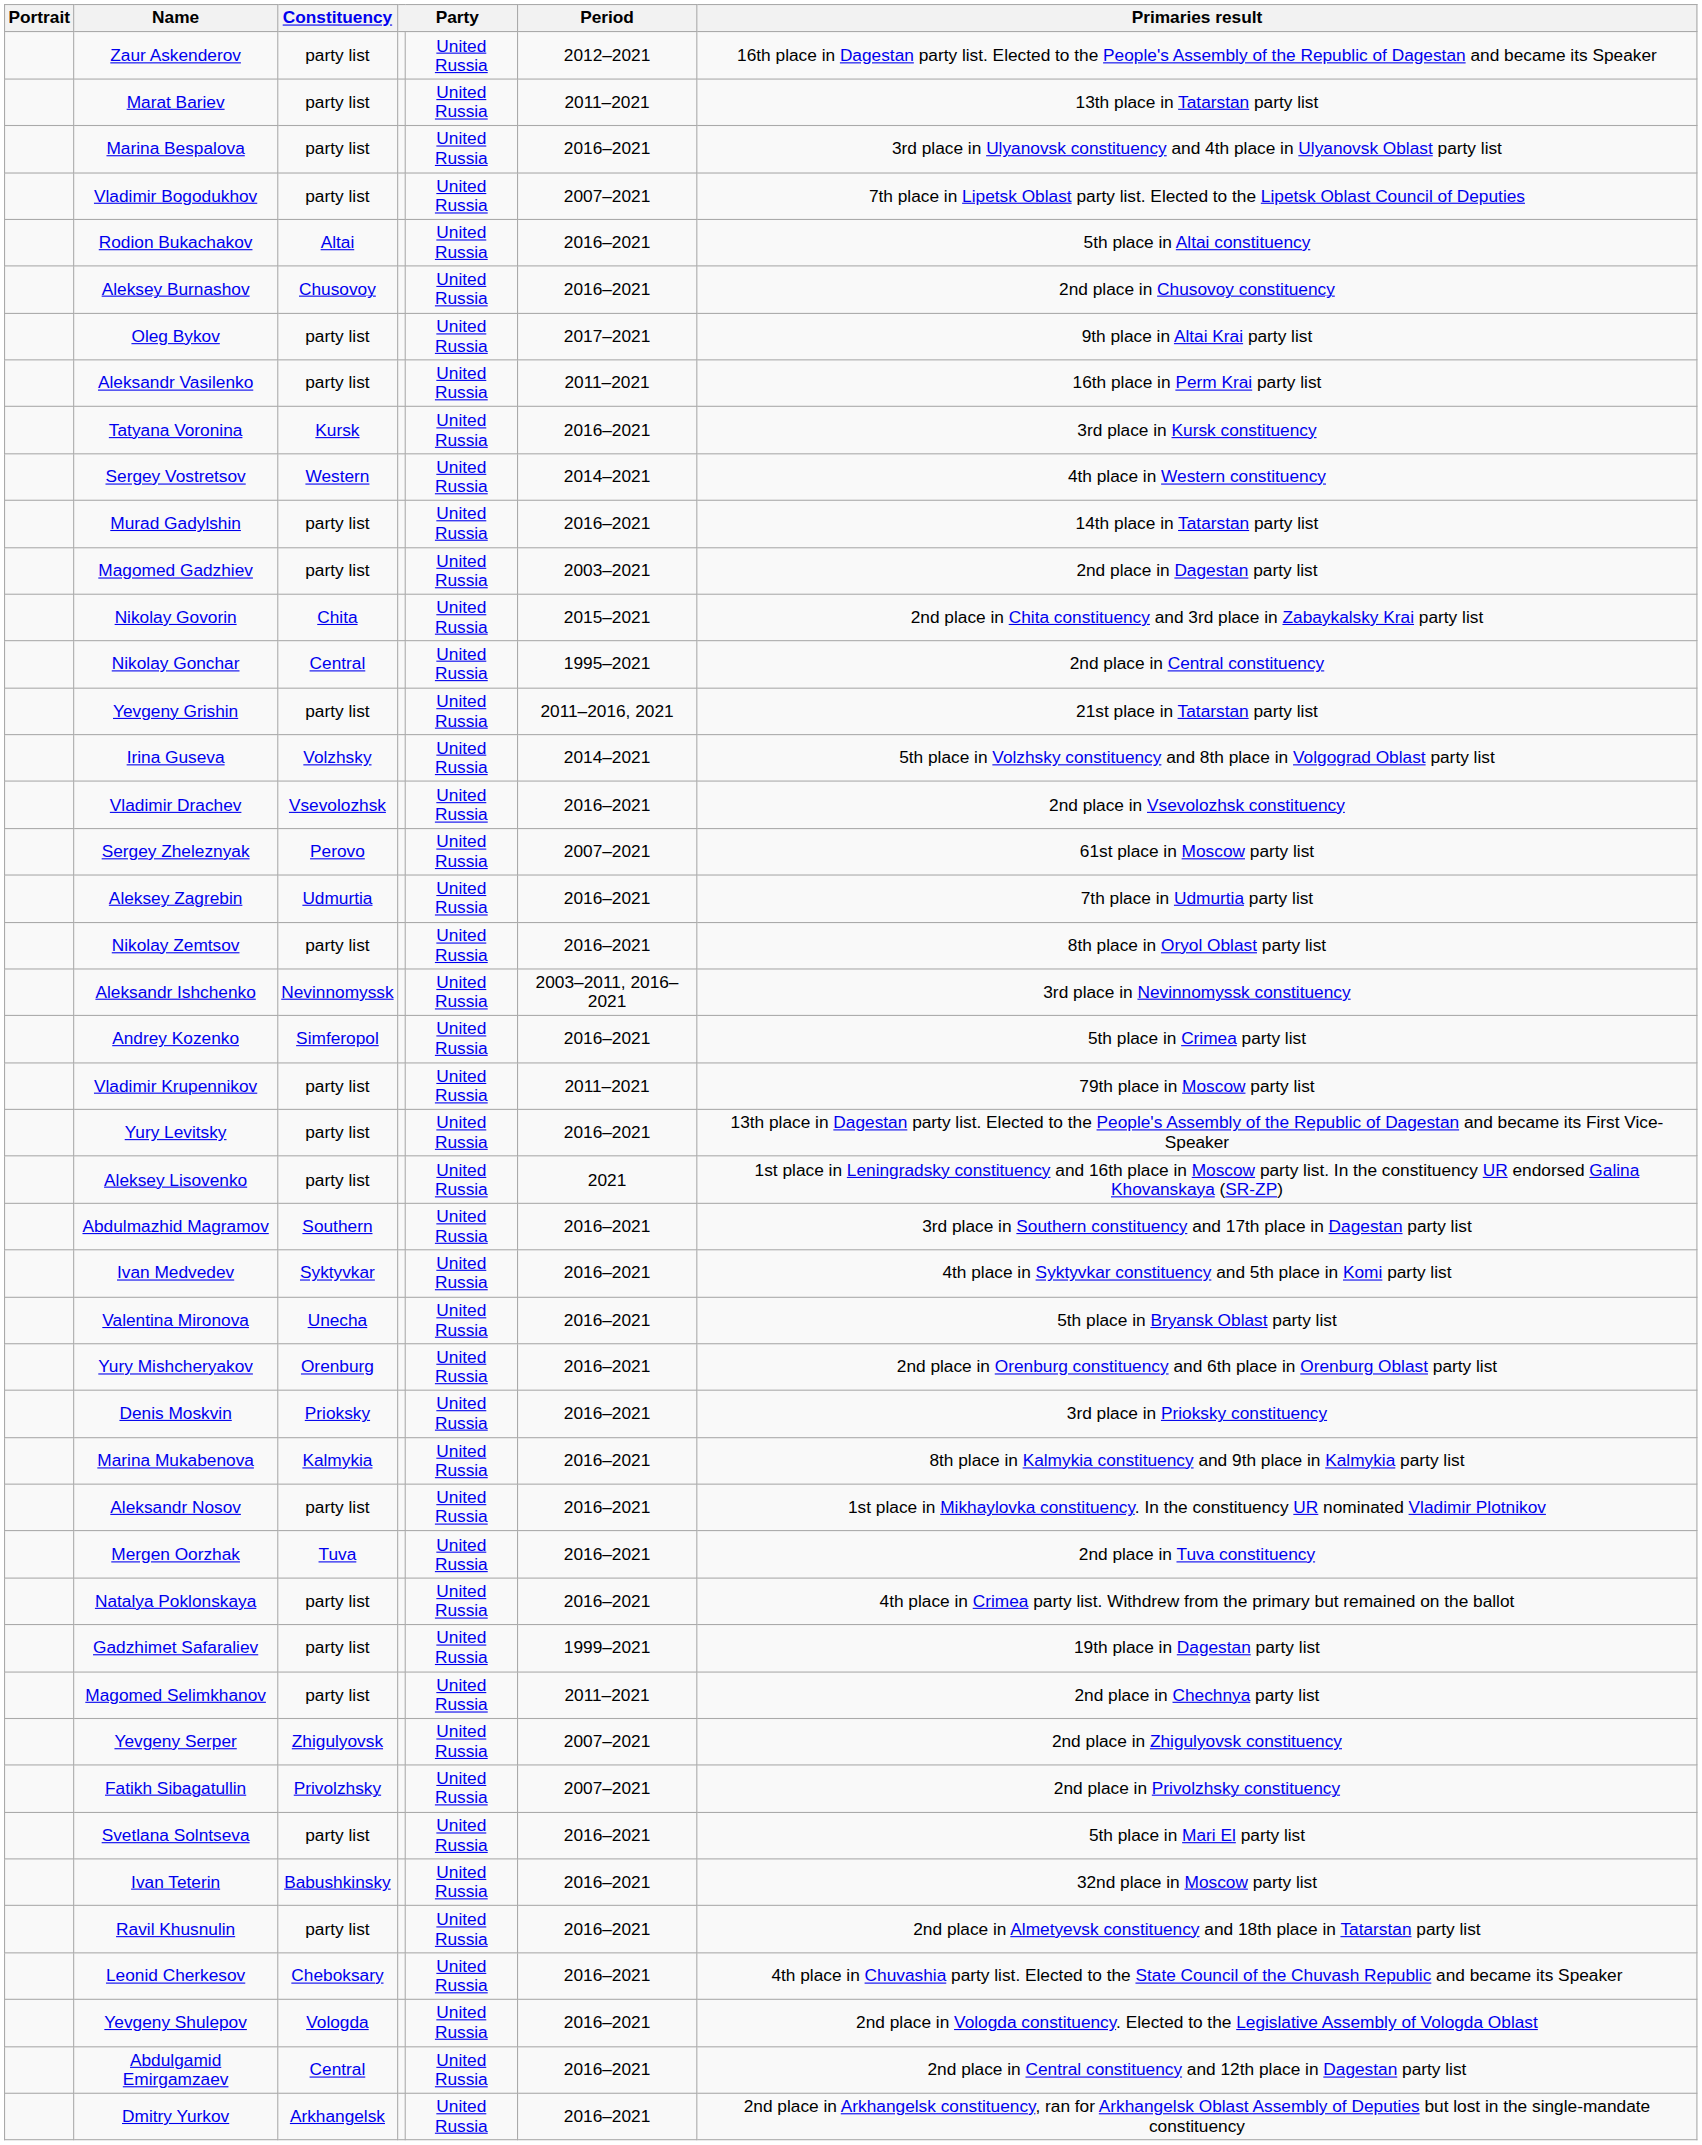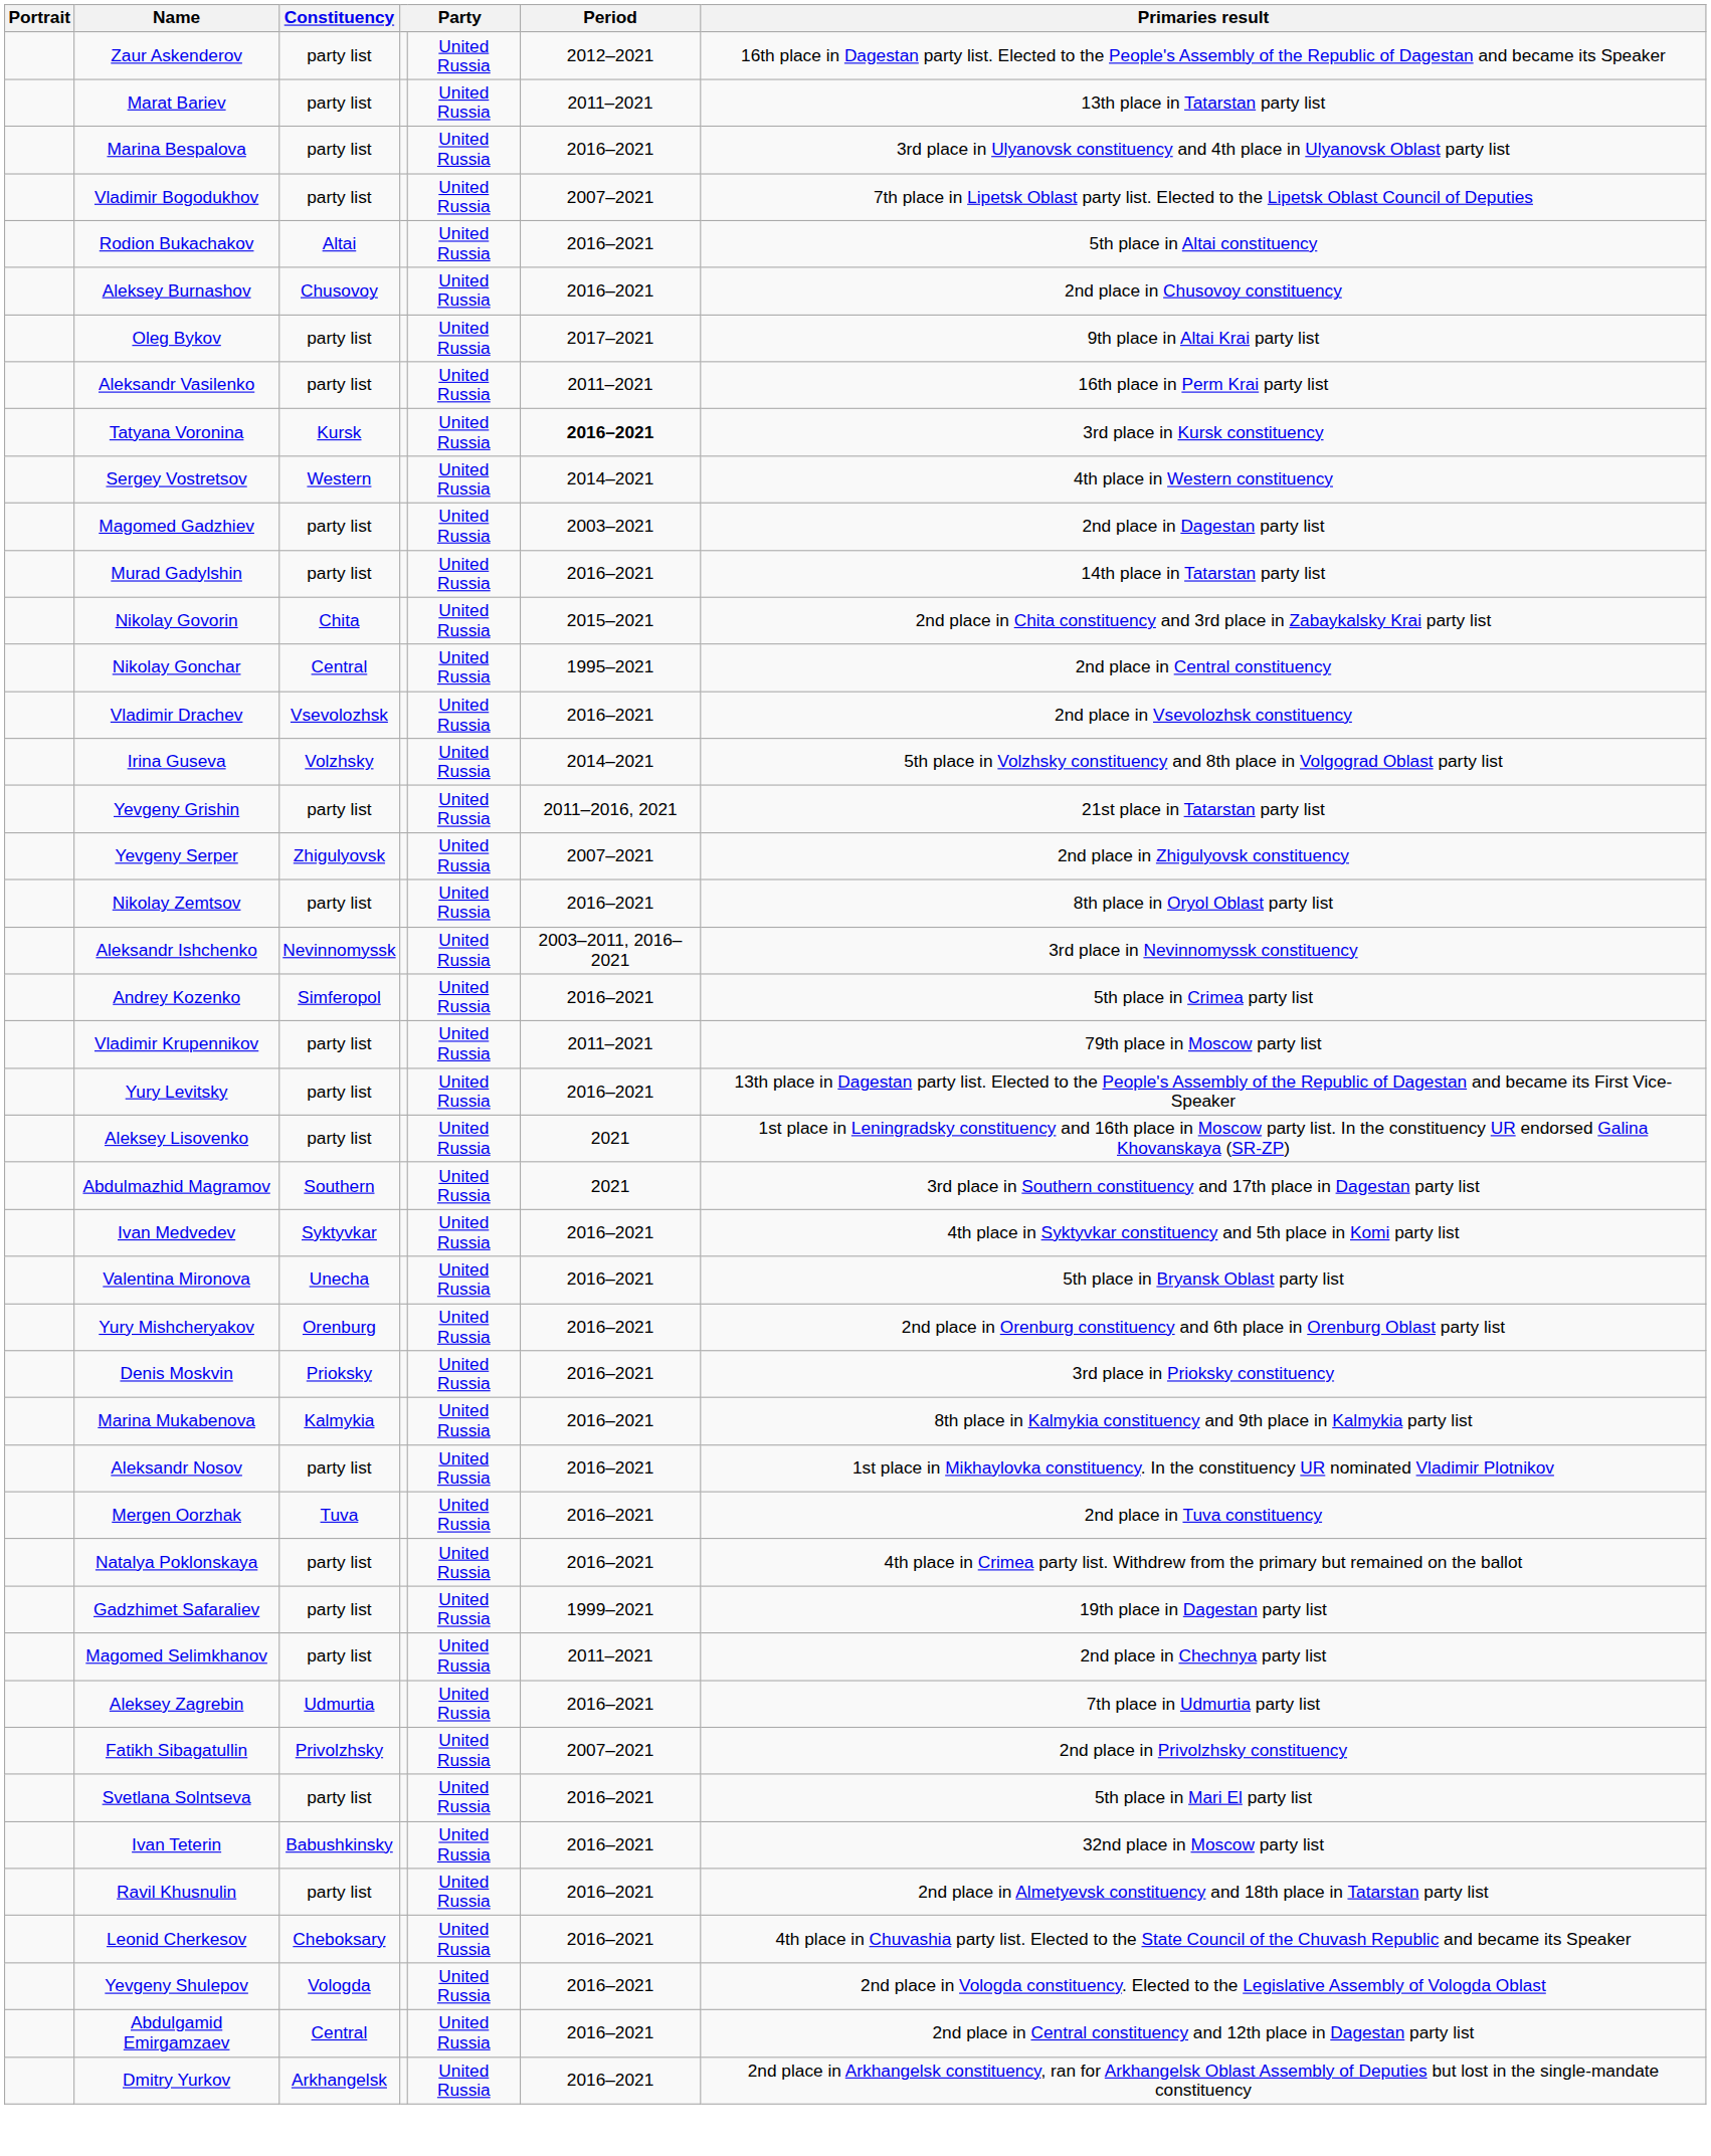Tatyana Voronina | Period: normal -> bold
rows swapped: Magomed Gadzhiev <-> Murad Gadylshin
rows swapped: Yevgeny Grishin <-> Vladimir Drachev
- row: Sergey Zheleznyak | Perovo | United Russia | 2007–2021 | 61st place in Moscow party list
rows swapped: Aleksey Zagrebin <-> Yevgeny Serper
Abdulmazhid Magramov | Period: 2016–2021 -> 2021
